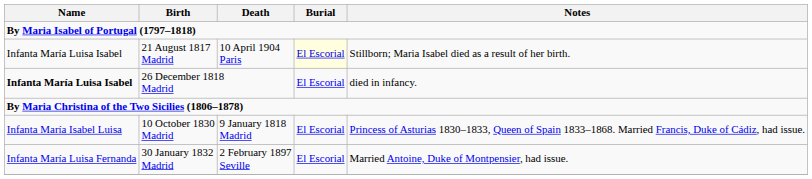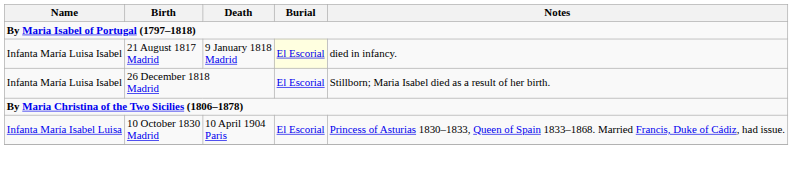21 August 1817 Madrid | Death: 10 April 1904 Paris -> 9 January 1818 Madrid
21 August 1817 Madrid | Notes: Stillborn; Maria Isabel died as a result of her birth. -> died in infancy.
26 December 1818 Madrid | Name: bold -> normal
26 December 1818 Madrid | Notes: died in infancy. -> Stillborn; Maria Isabel died as a result of her birth.
10 October 1830 Madrid | Death: 9 January 1818 Madrid -> 10 April 1904 Paris
- row: Infanta María Luisa Fernanda | 30 January 1832 Madrid | 2 February 1897 Seville | El Escorial | Married Antoine, Duke of Montpensier, had issue.
